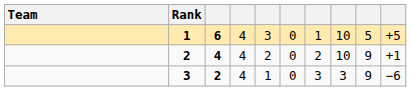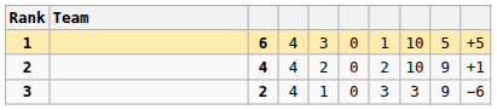columns swapped: Rank <-> Team
